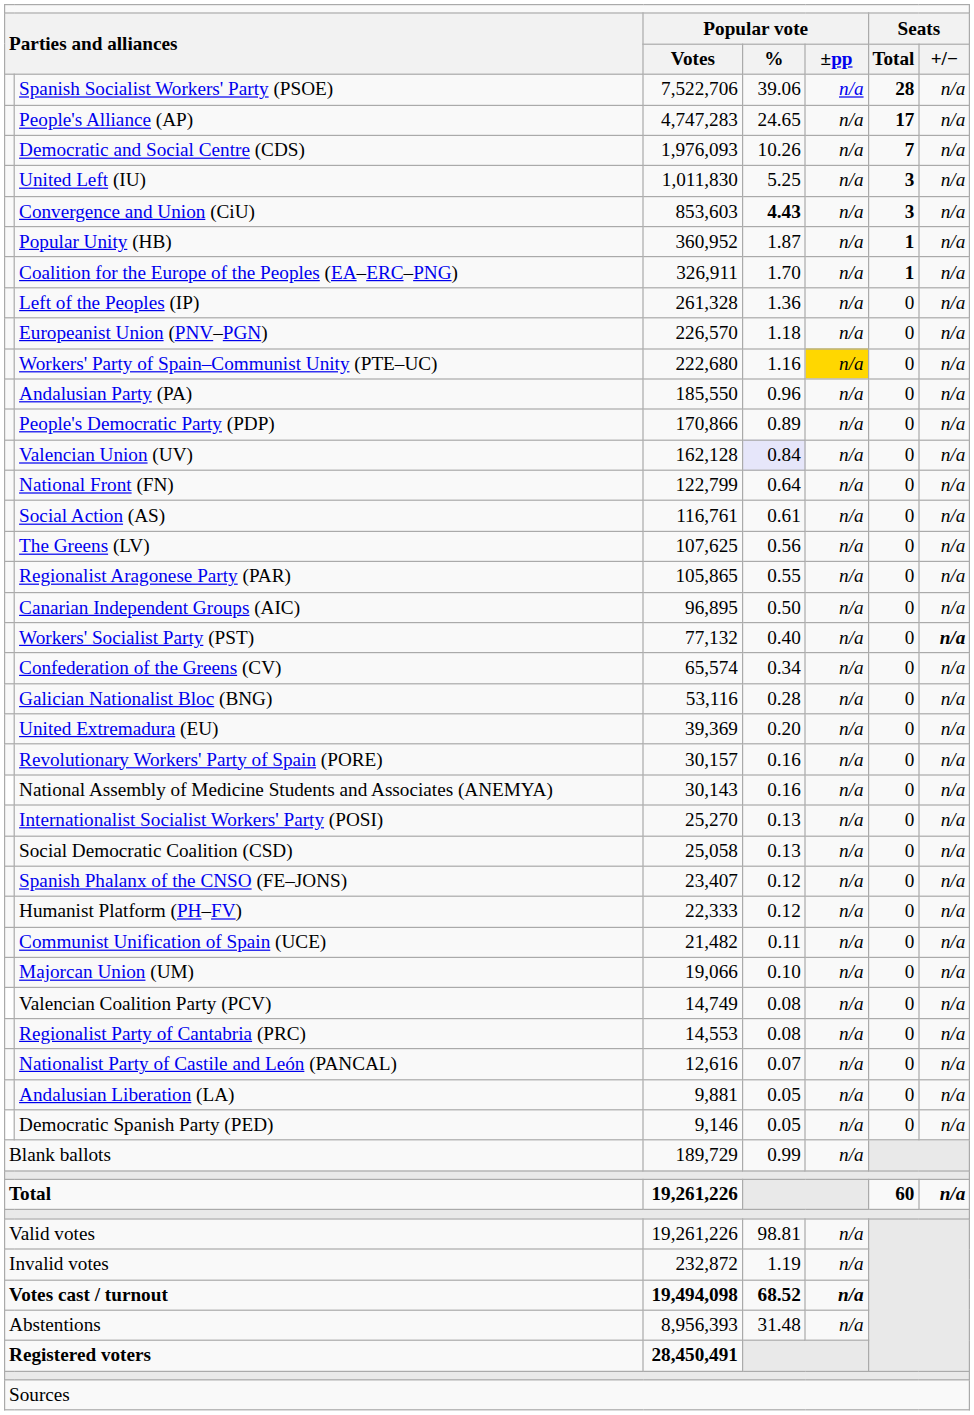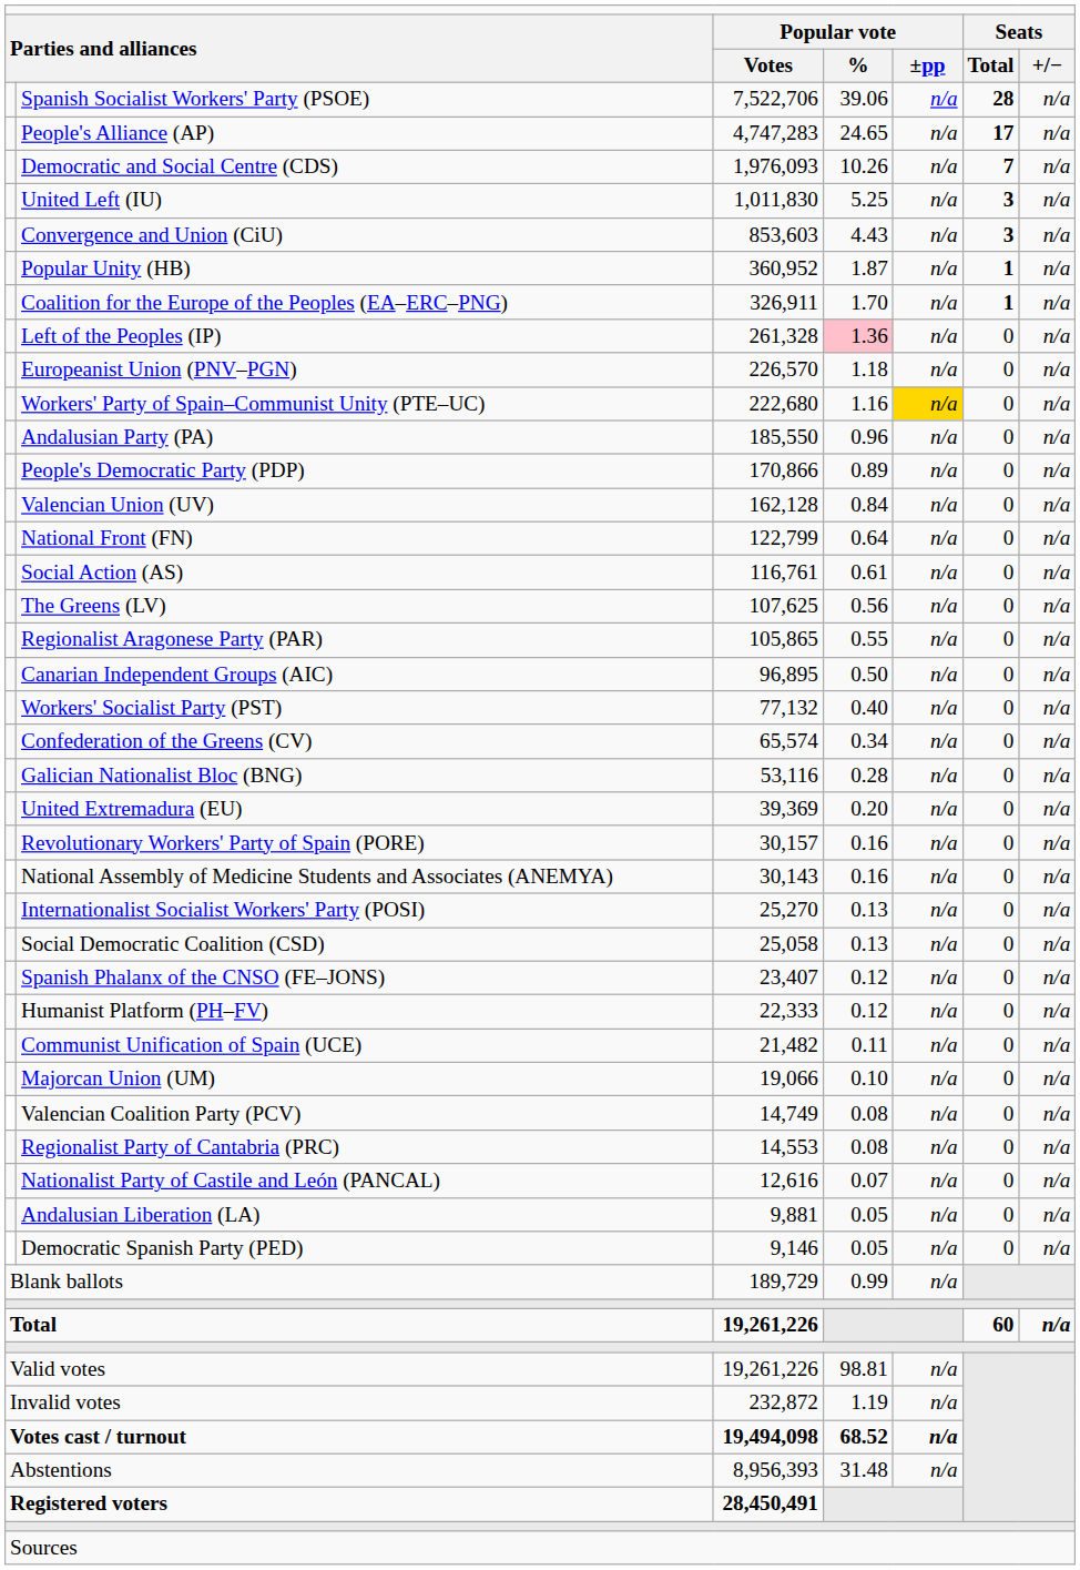Convergence and Union (CiU) | column 4: bold -> normal
Left of the Peoples (IP) | column 4: no background -> pink background
Valencian Union (UV) | column 4: lavender background -> no background
Workers' Socialist Party (PST) | column 7: bold -> normal
